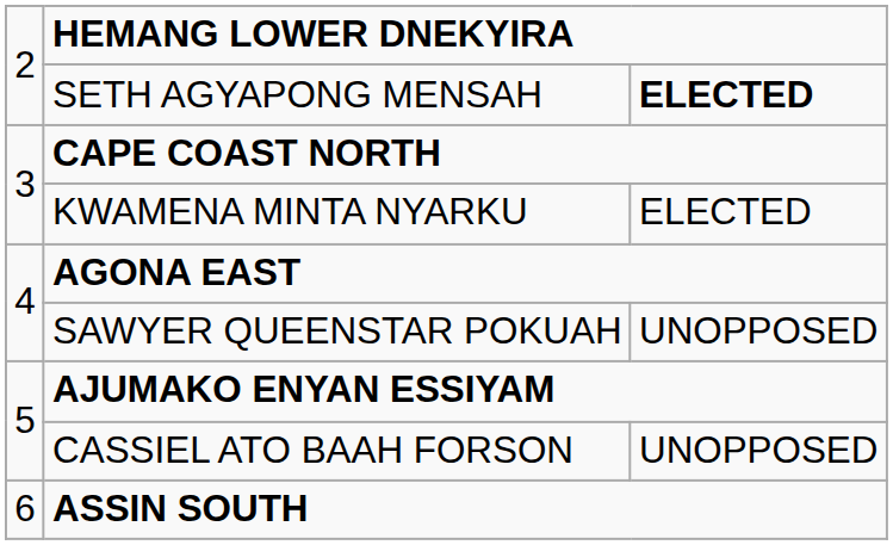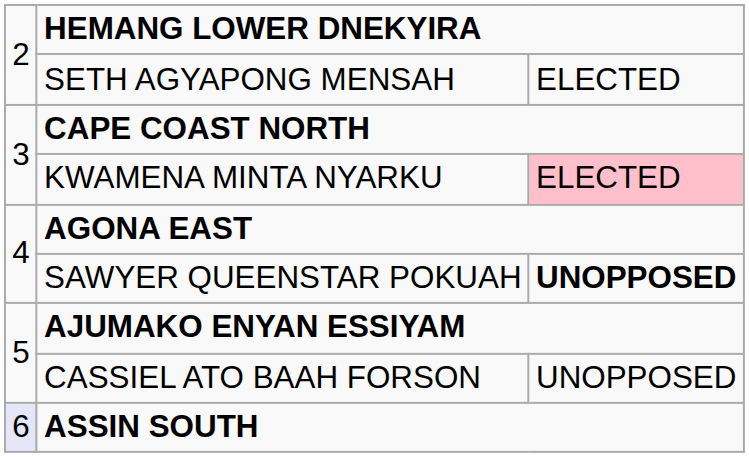SETH AGYAPONG MENSAH | column 3: bold -> normal
KWAMENA MINTA NYARKU | column 3: no background -> pink background
SAWYER QUEENSTAR POKUAH | column 3: normal -> bold
ASSIN SOUTH | column 1: no background -> lavender background
